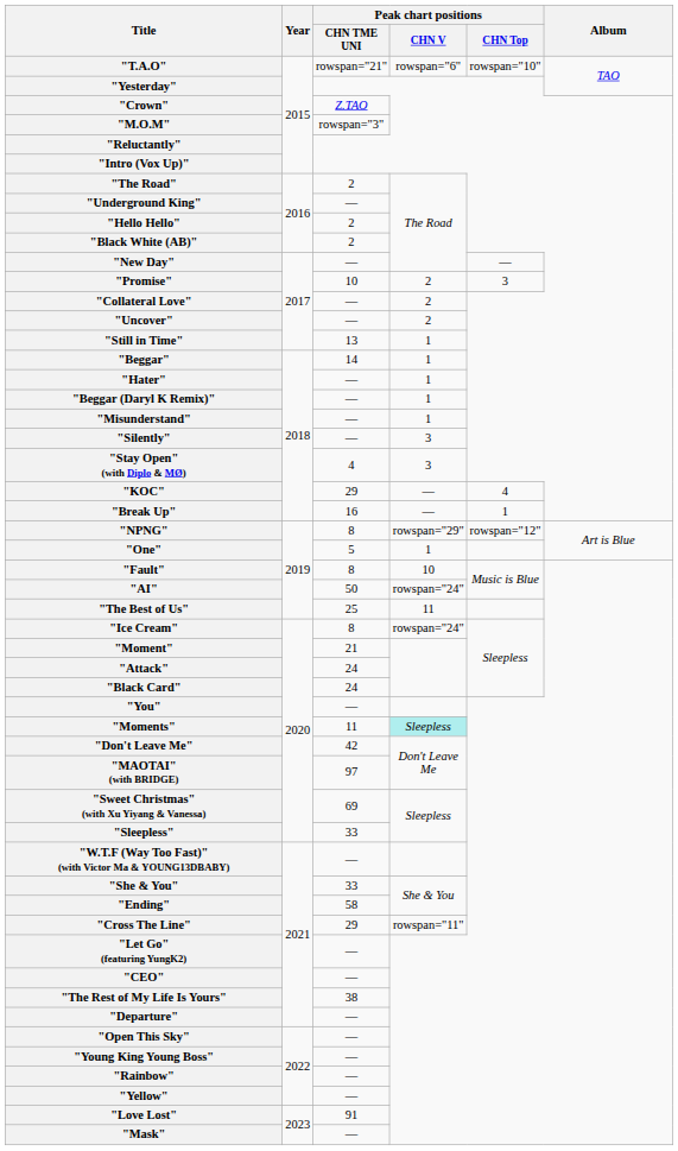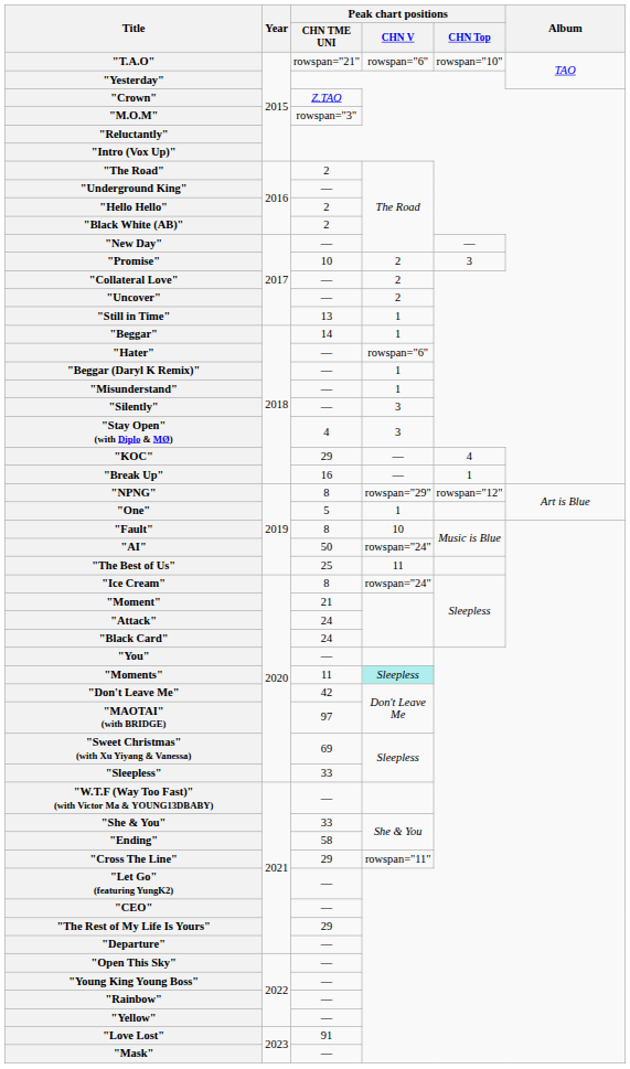"Hater" | Peak chart positions / CHN V: 1 -> rowspan="6"
"The Rest of My Life Is Yours" | Peak chart positions / CHN TME UNI: 38 -> 29
